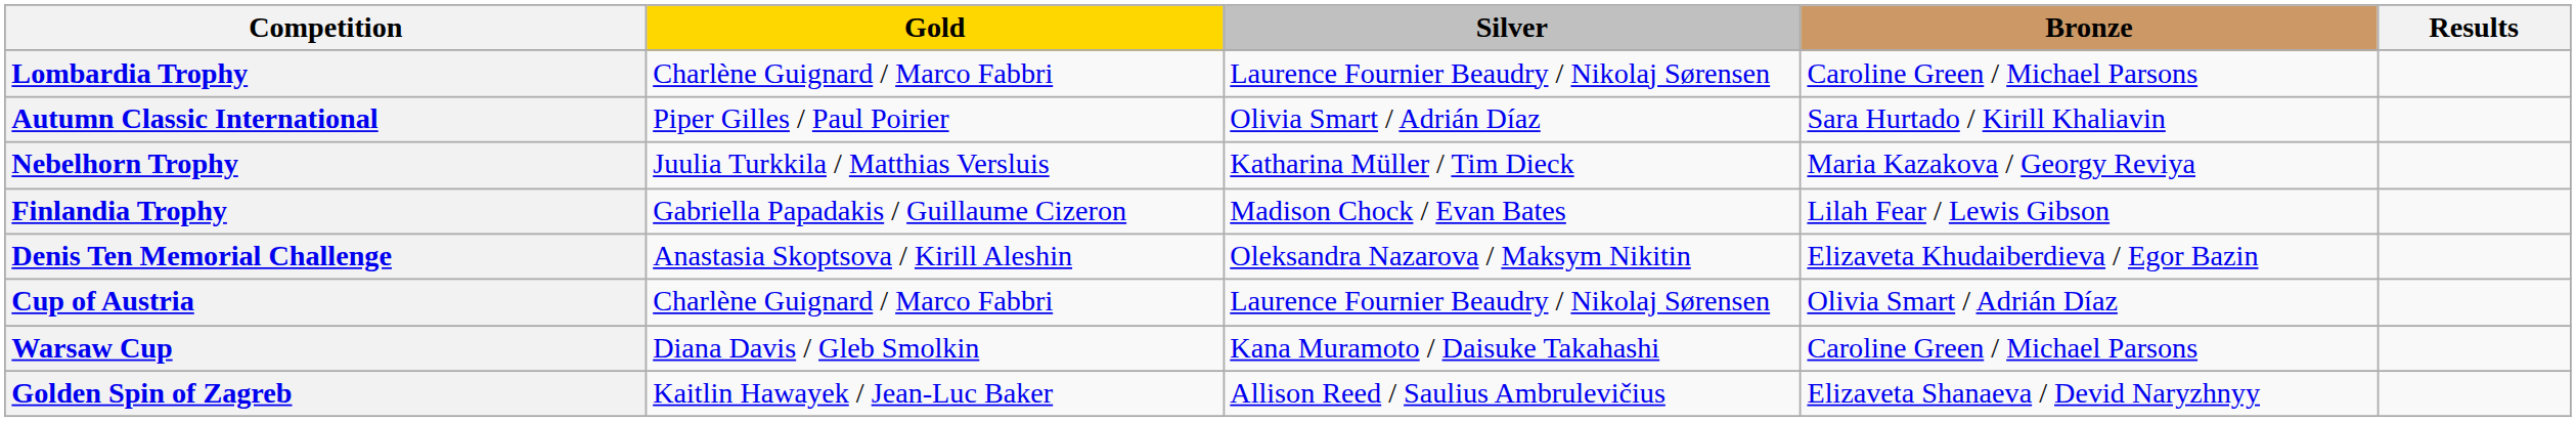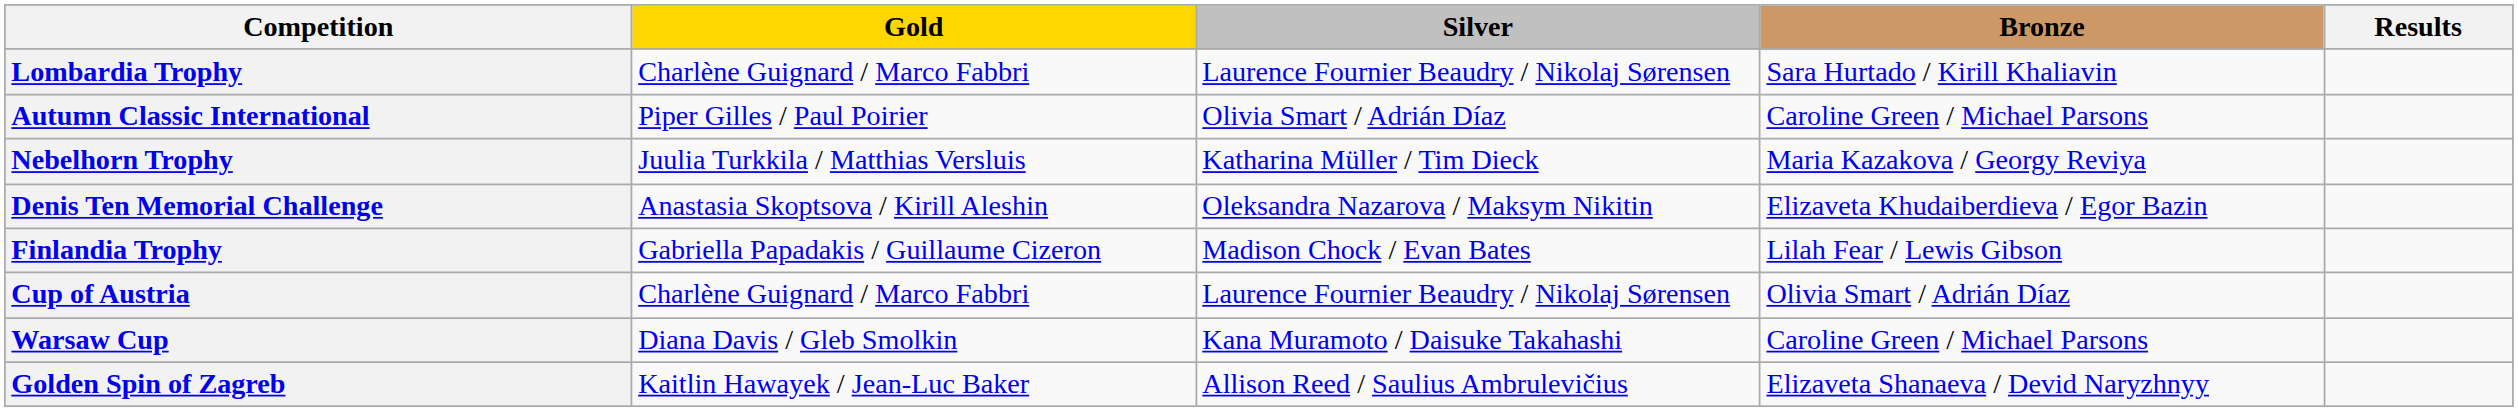Lombardia Trophy | Bronze: Caroline Green / Michael Parsons -> Sara Hurtado / Kirill Khaliavin
Autumn Classic International | Bronze: Sara Hurtado / Kirill Khaliavin -> Caroline Green / Michael Parsons
rows swapped: Finlandia Trophy <-> Denis Ten Memorial Challenge
